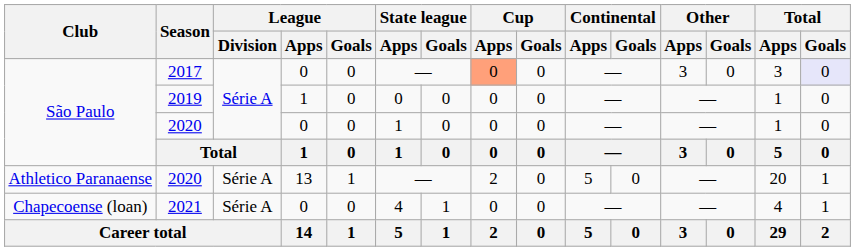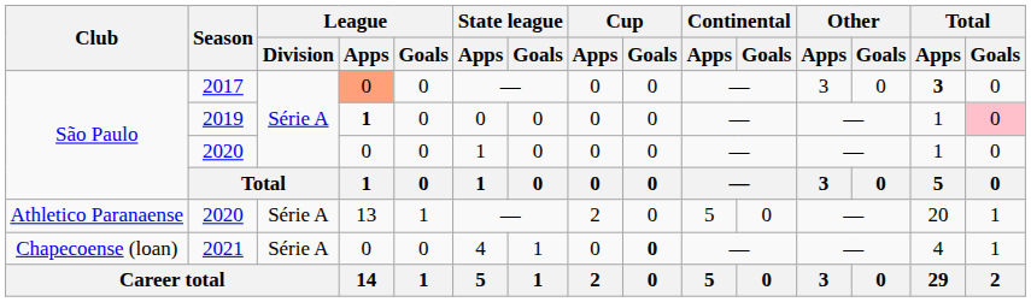2017 | League / Apps: no background -> lightsalmon background
2017 | Cup / Apps: lightsalmon background -> no background
2017 | Total / Apps: normal -> bold
2017 | Total / Goals: lavender background -> no background
2019 | League / Apps: normal -> bold
2019 | Total / Goals: no background -> pink background
2021 | Cup / Goals: normal -> bold
